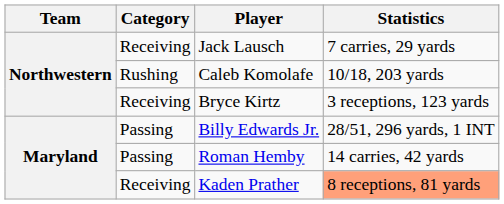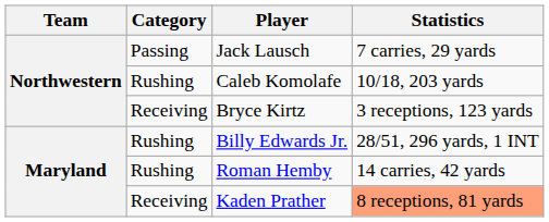Jack Lausch | Category: Receiving -> Passing
Billy Edwards Jr. | Category: Passing -> Rushing
Roman Hemby | Category: Passing -> Rushing
